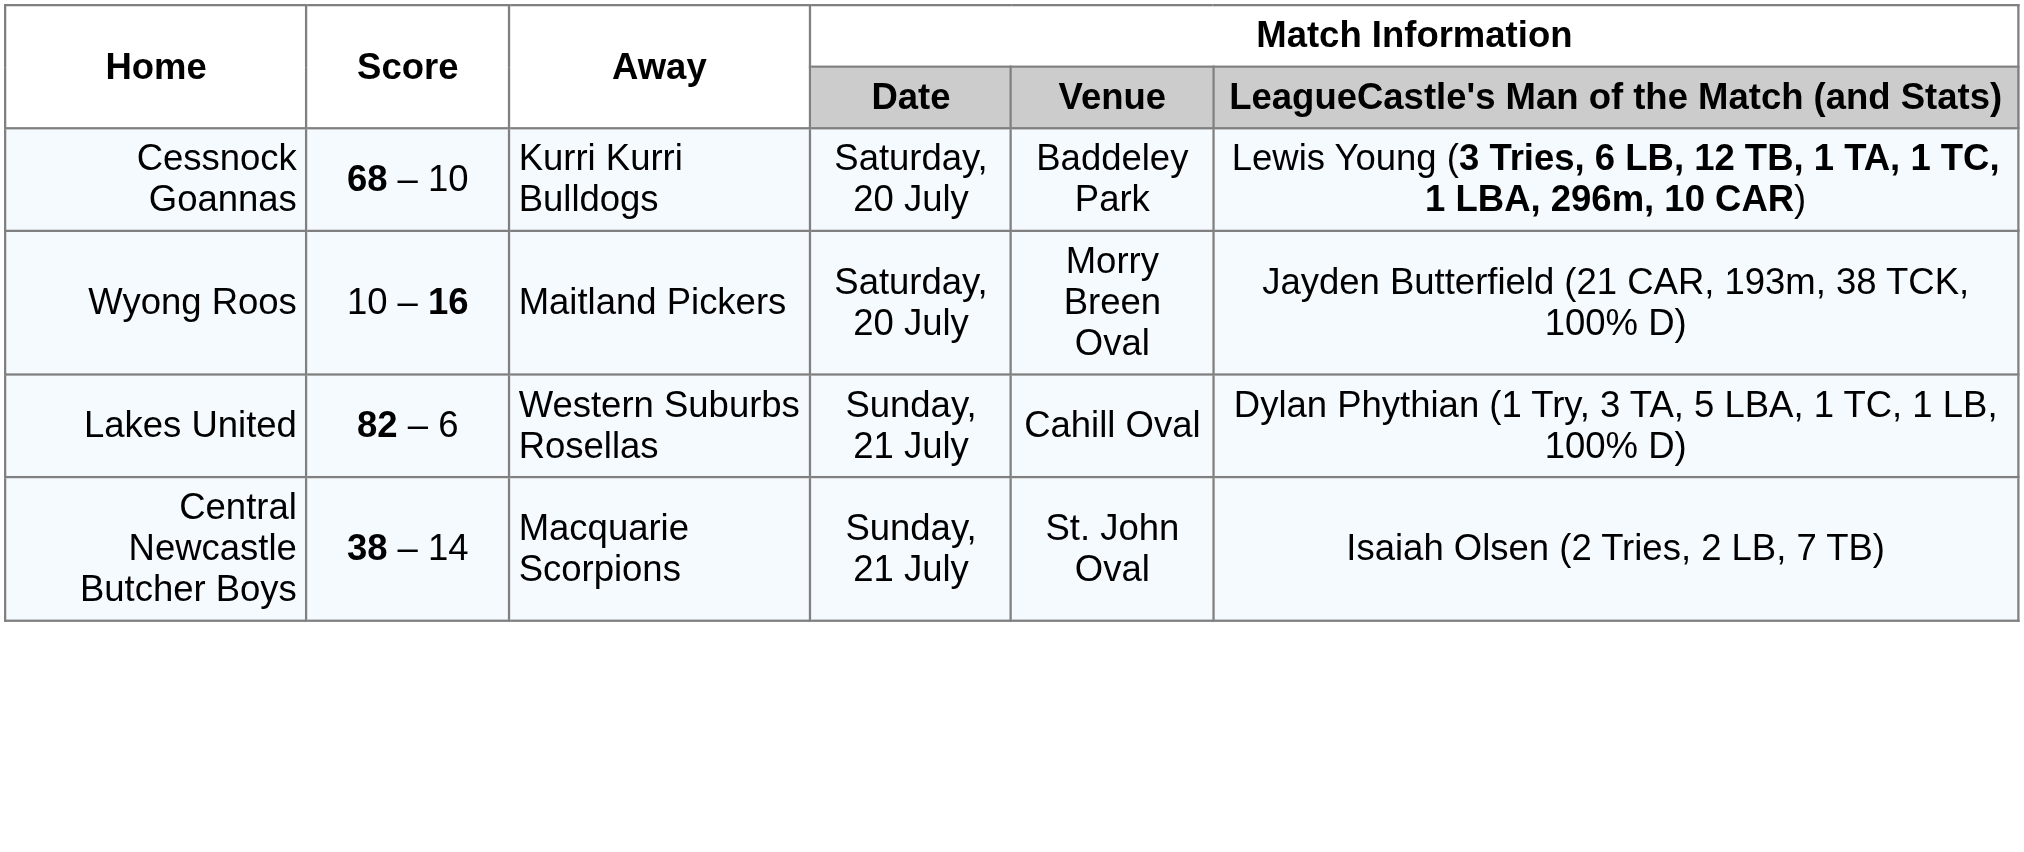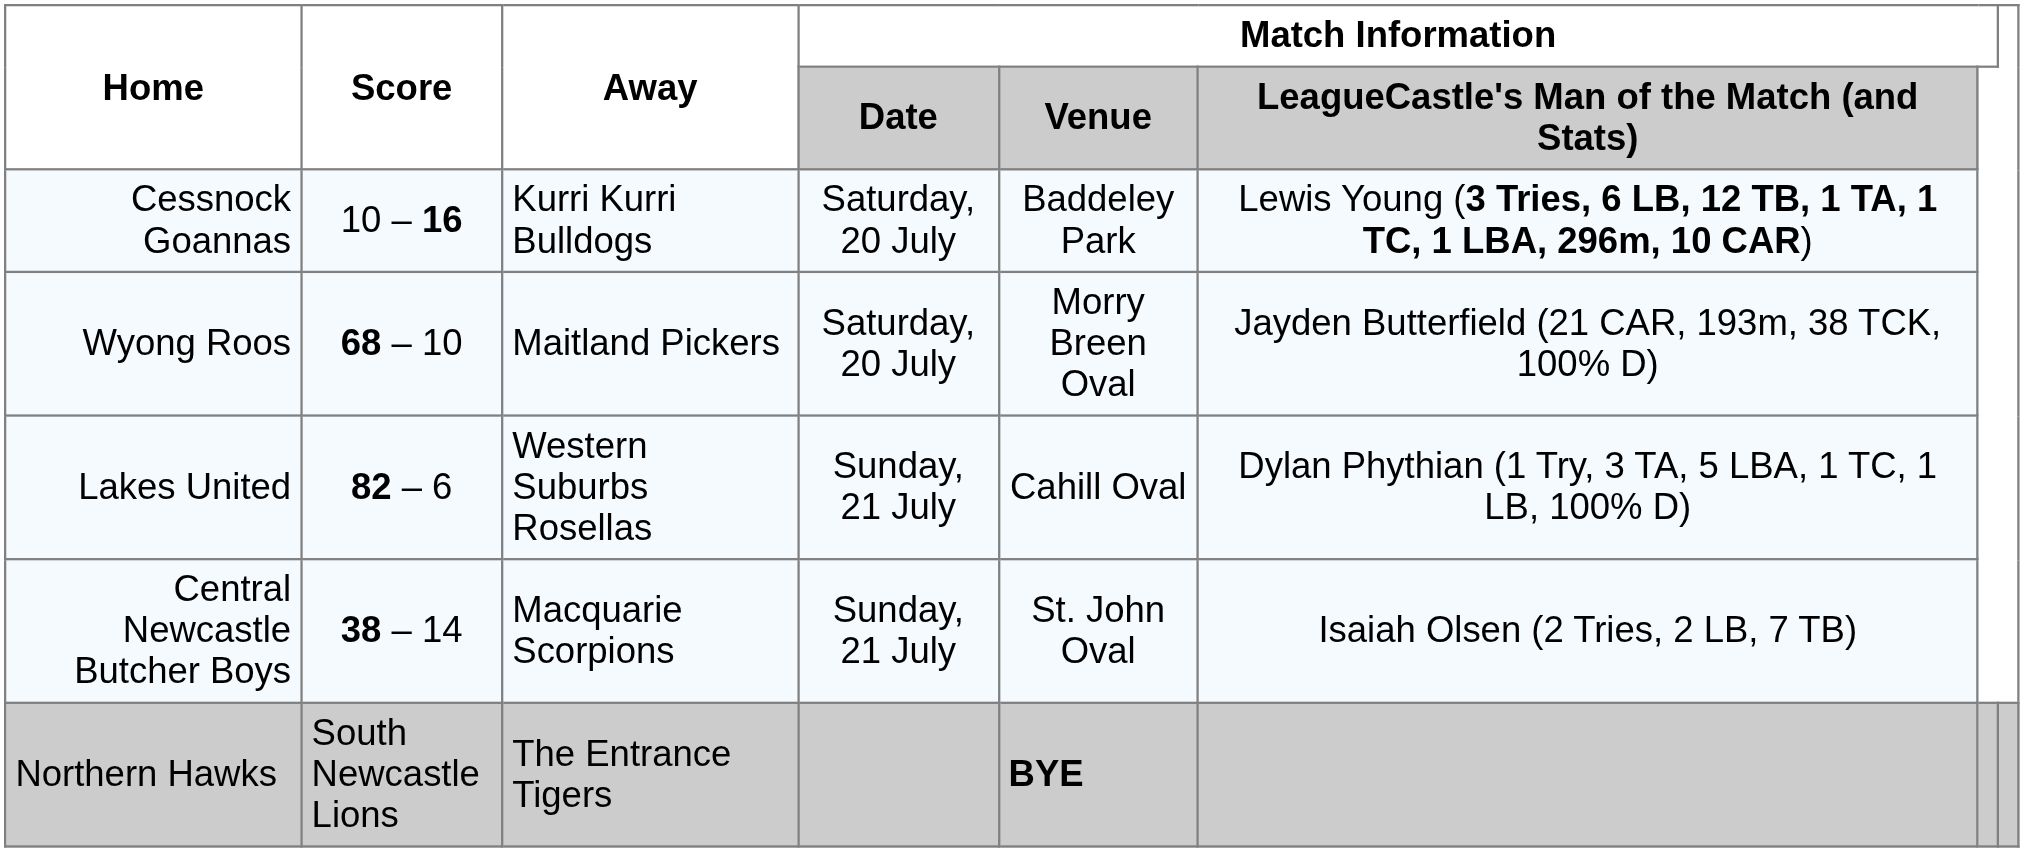Cessnock Goannas | Score: 68 – 10 -> 10 – 16
Wyong Roos | Score: 10 – 16 -> 68 – 10
+ row: Northern Hawks | South Newcastle Lions | The Entrance Tigers | BYE
